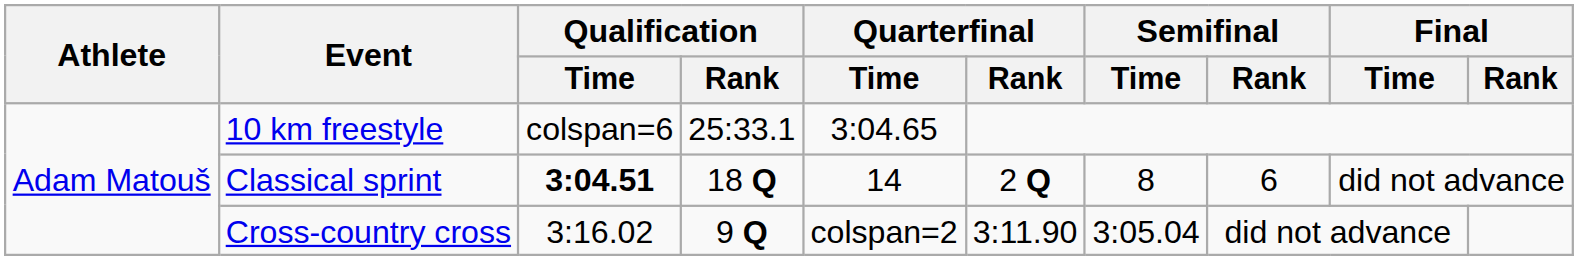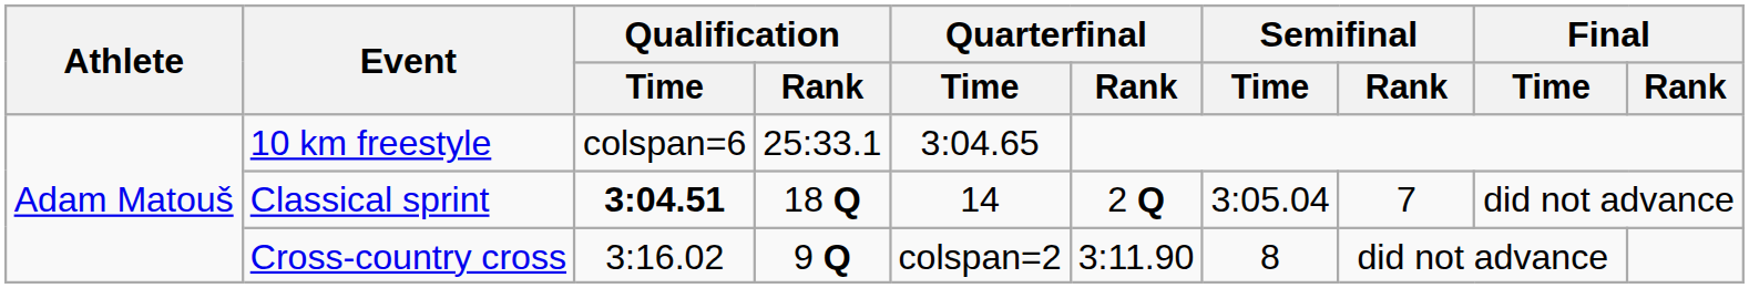Classical sprint | Semifinal / Time: 8 -> 3:05.04
Classical sprint | Semifinal / Rank: 6 -> 7
Cross-country cross | Semifinal / Time: 3:05.04 -> 8
